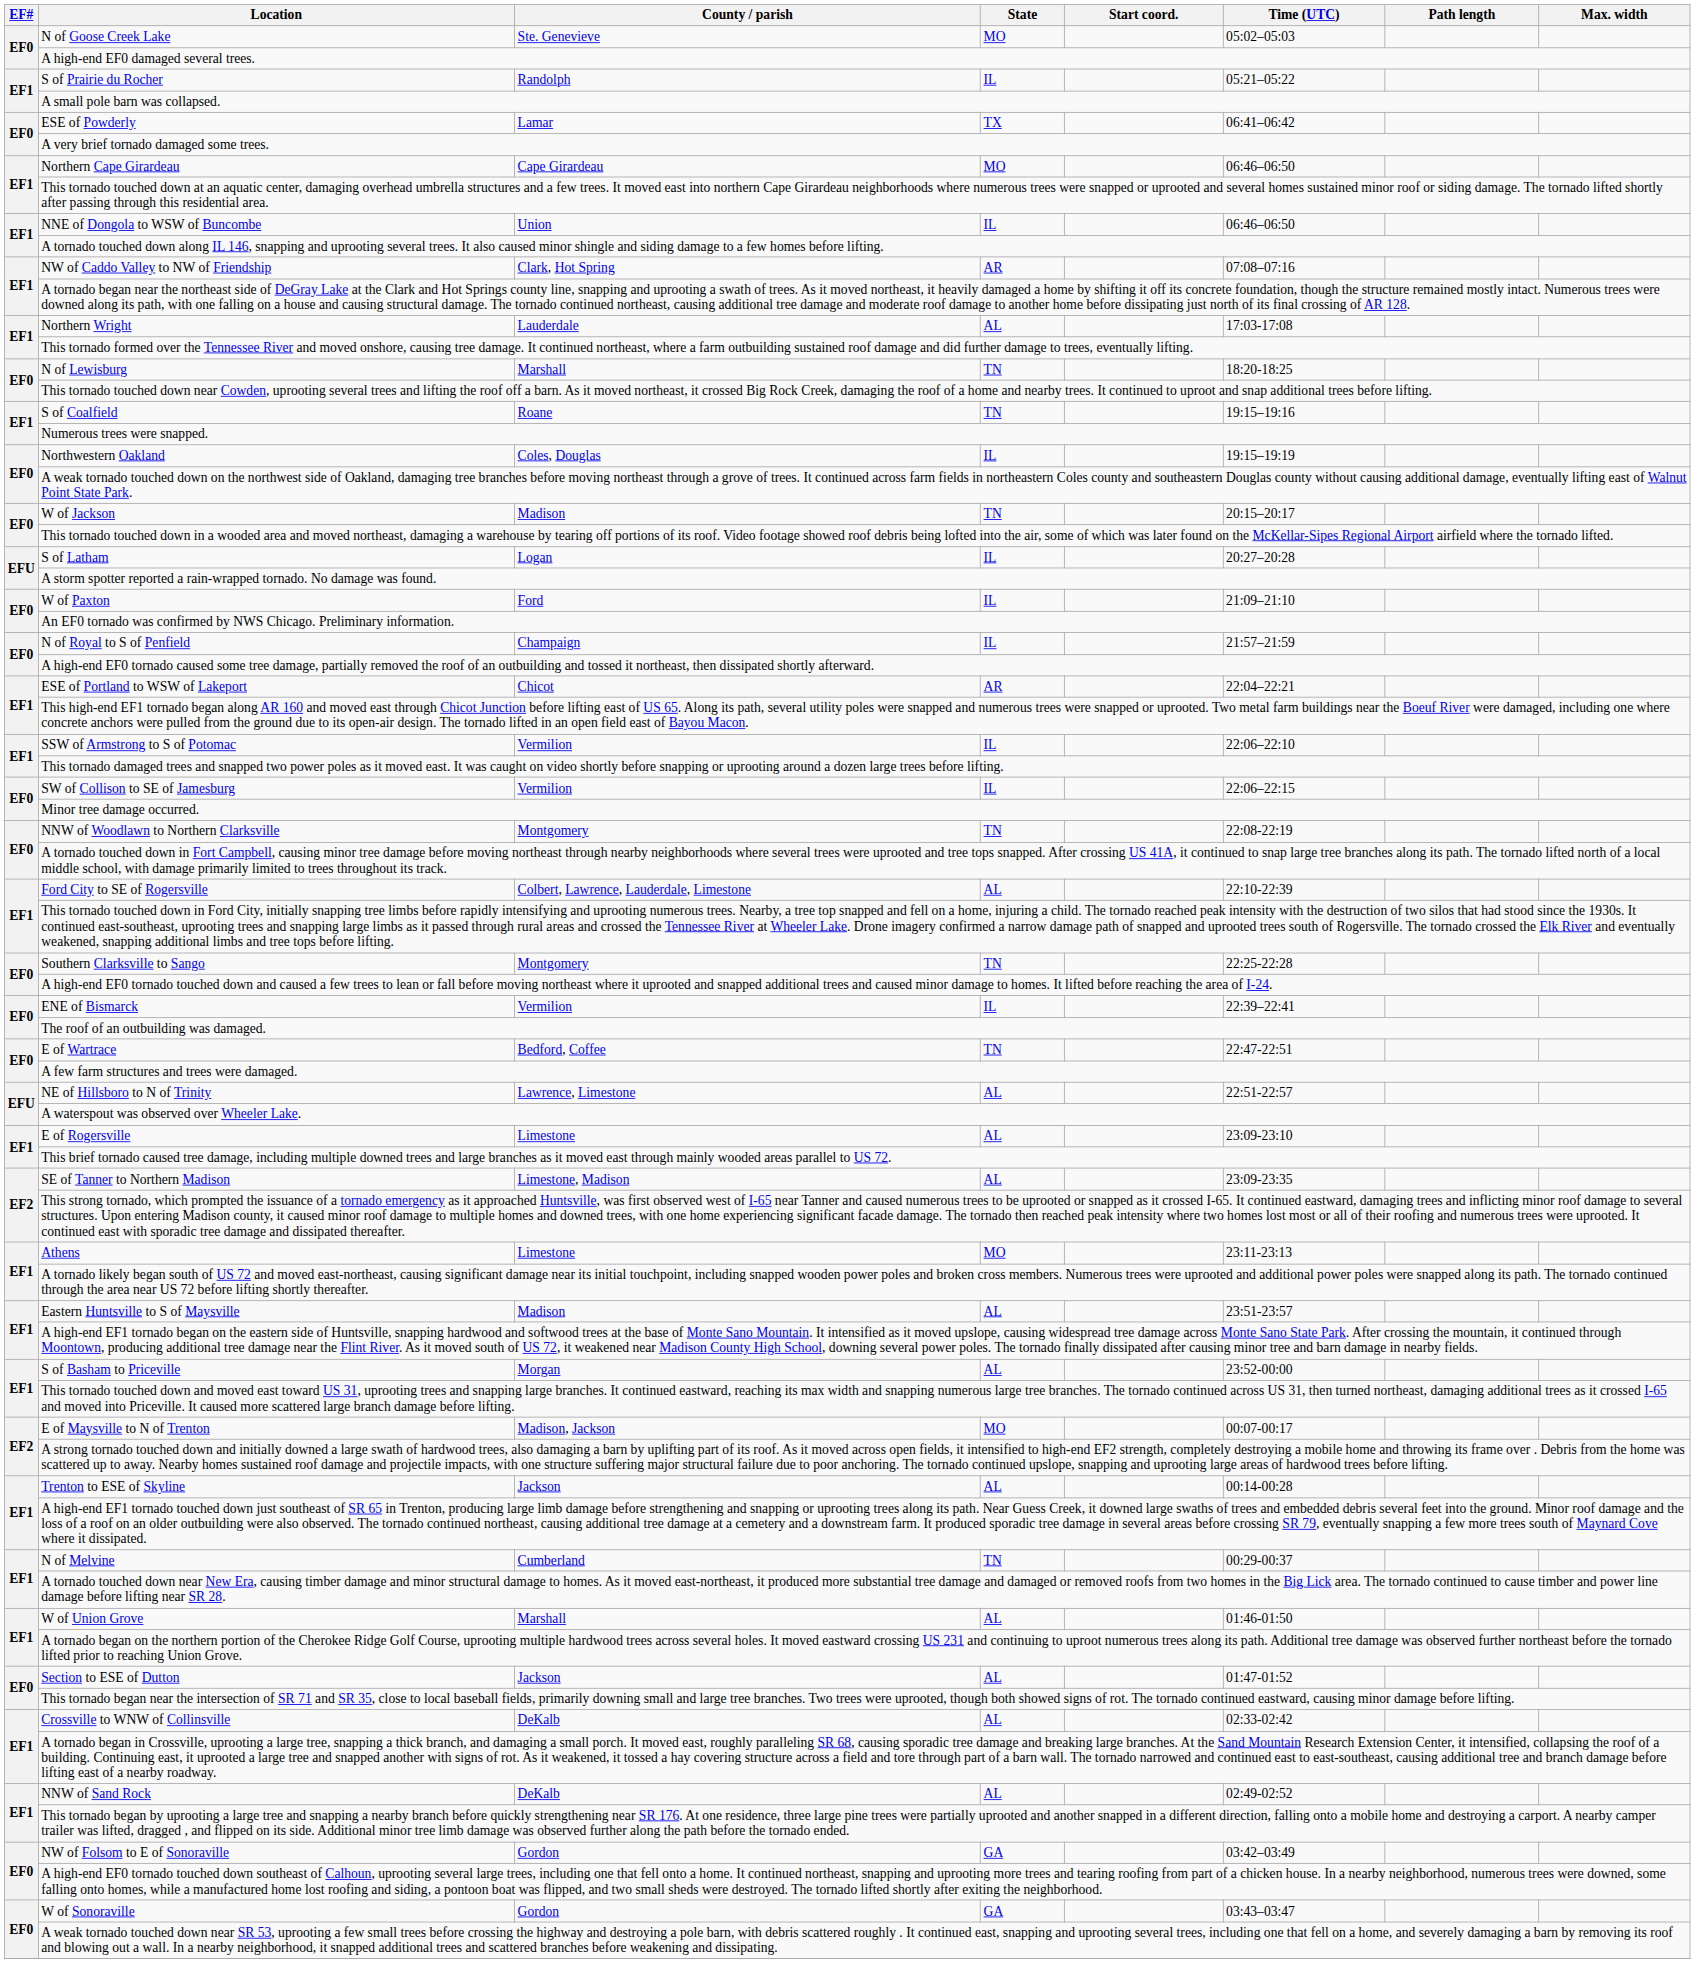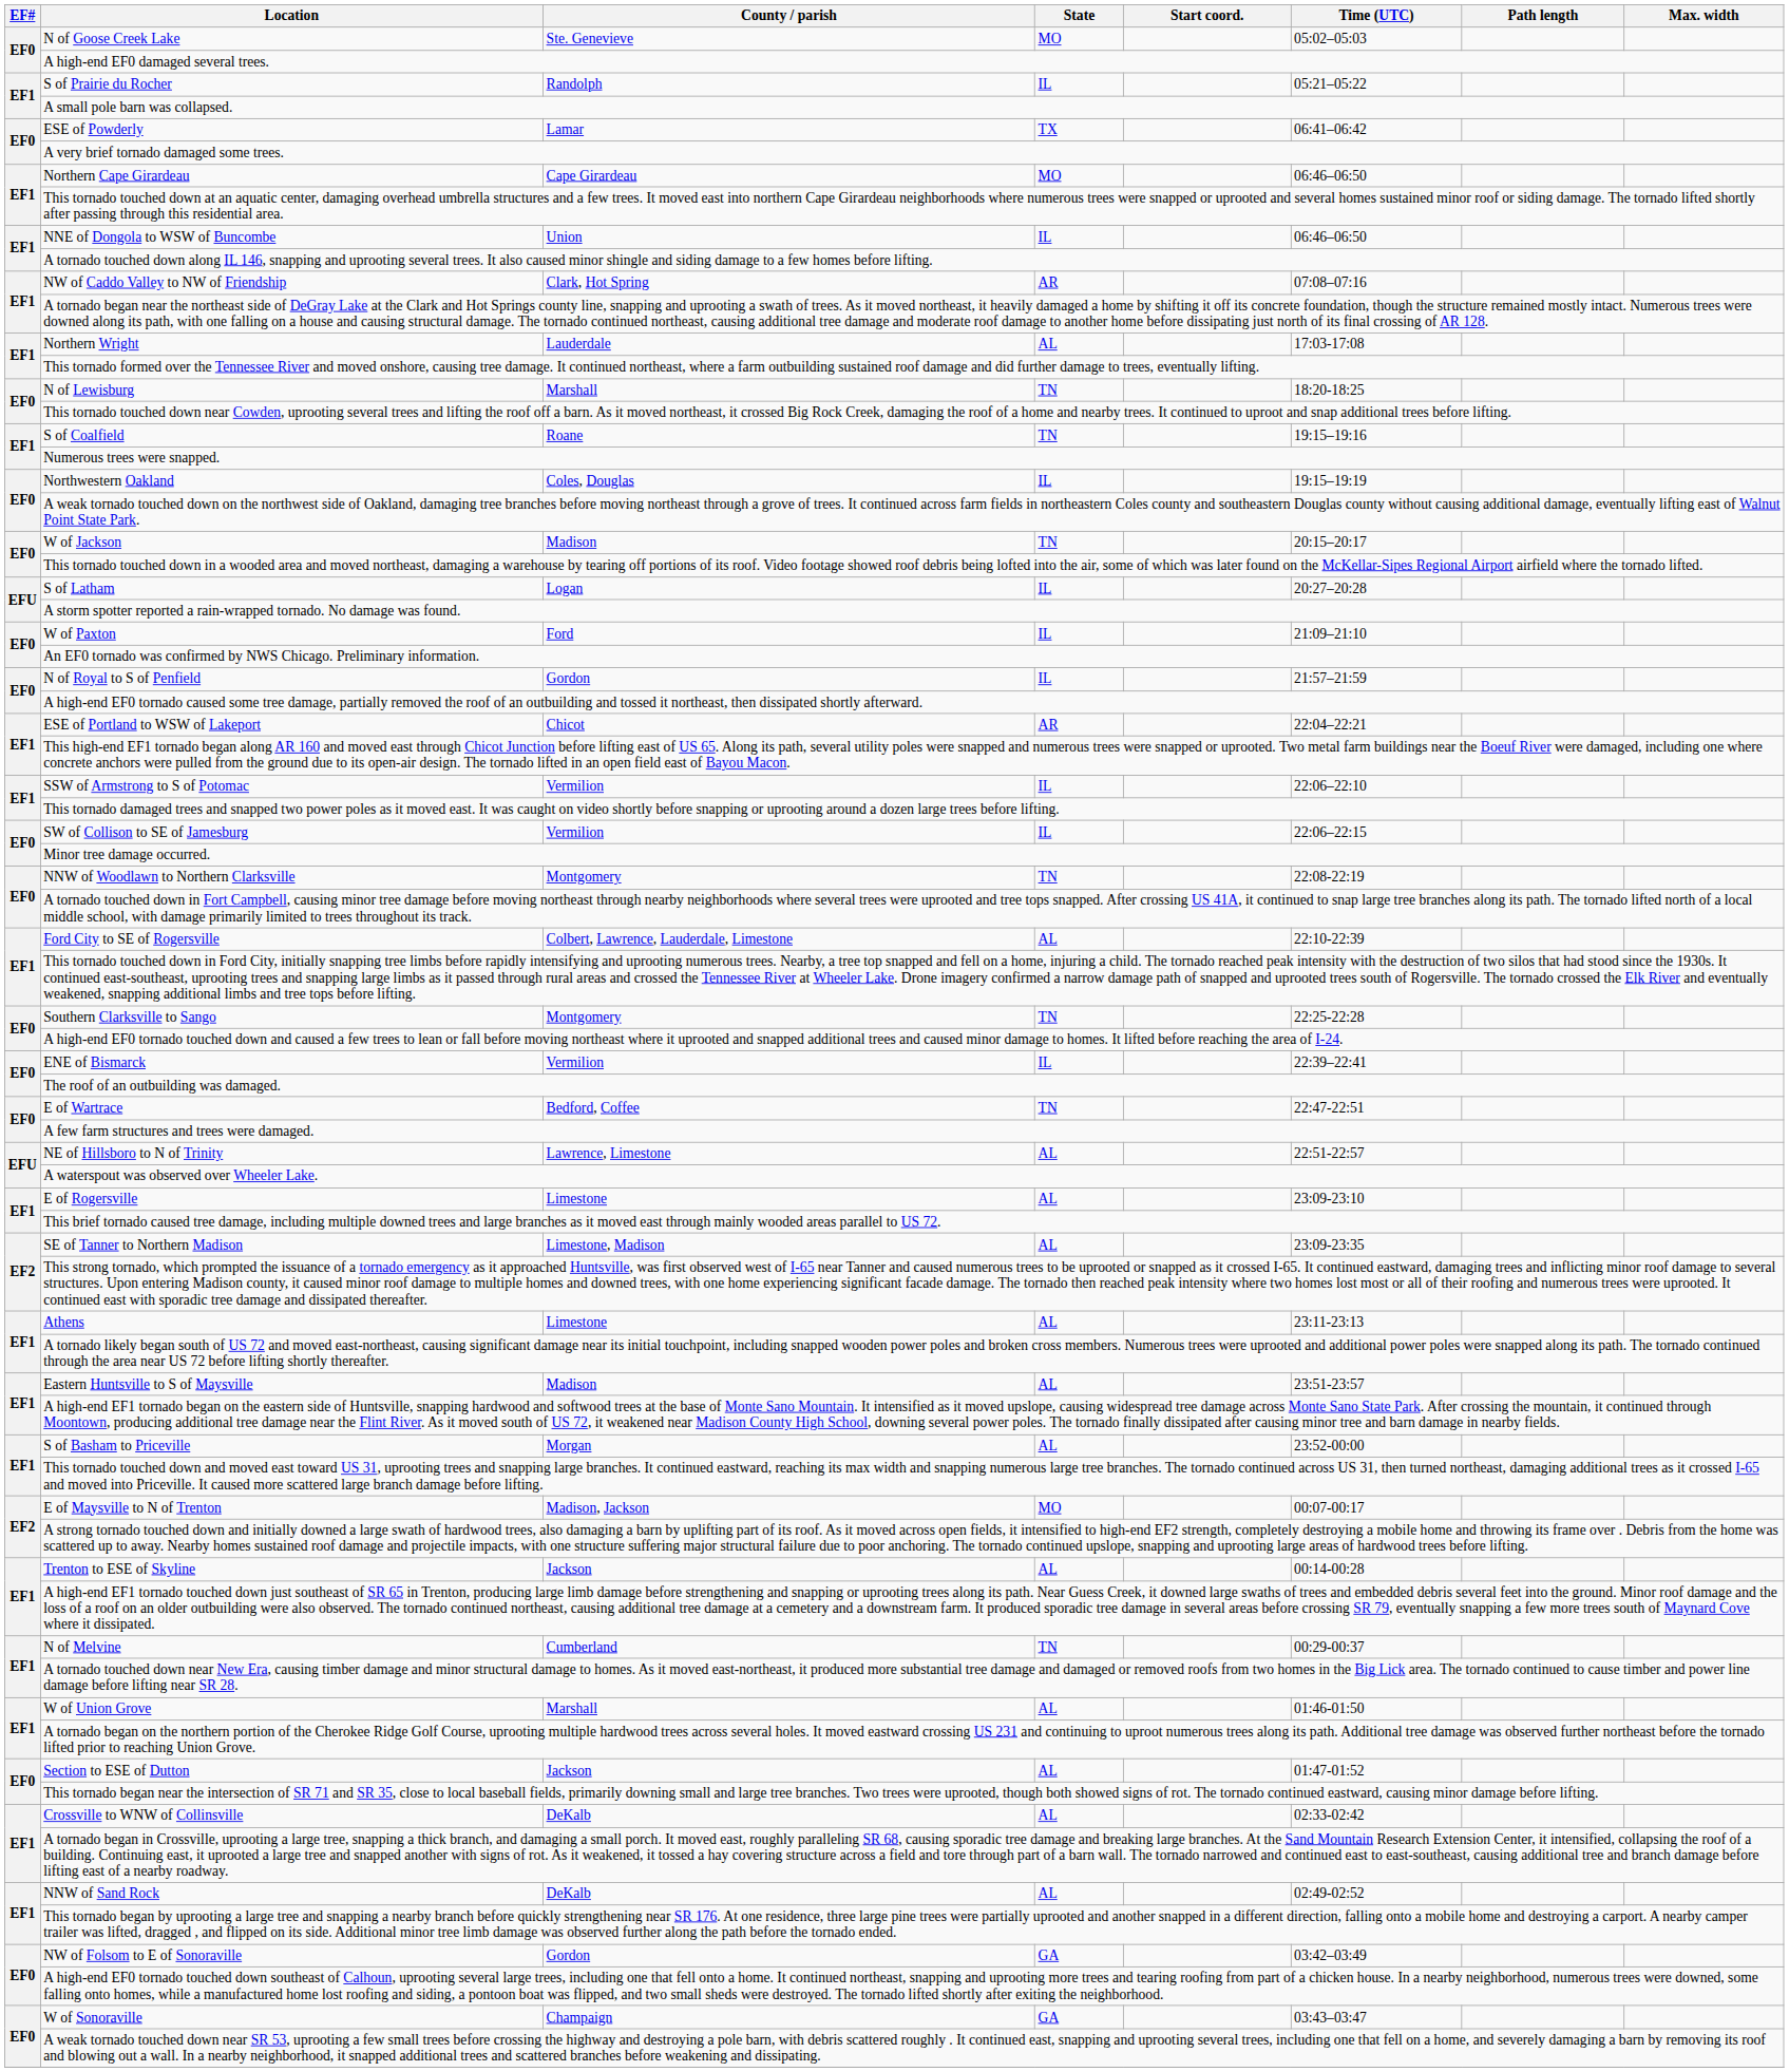N of Royal to S of Penfield | County / parish: Champaign -> Gordon
Athens | State: MO -> AL
W of Sonoraville | County / parish: Gordon -> Champaign
